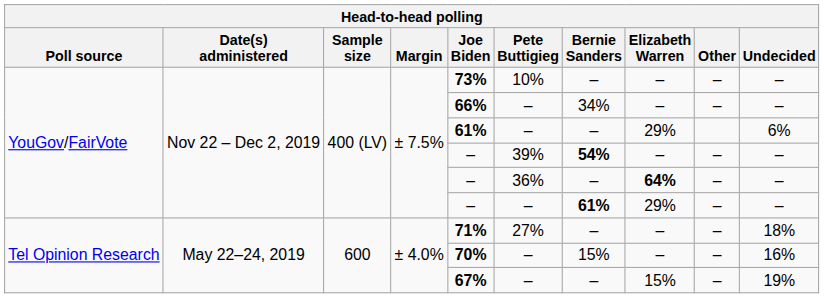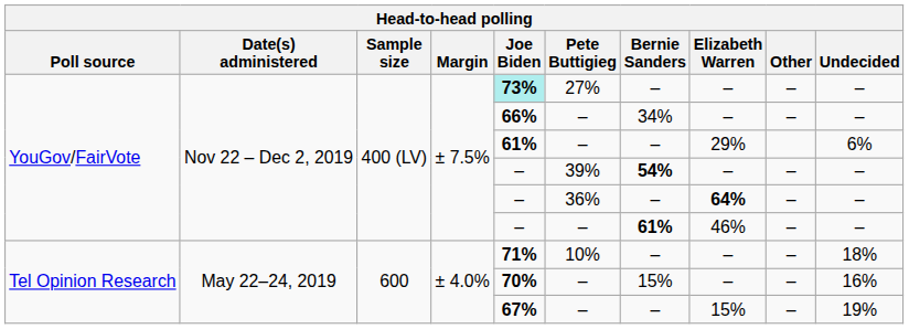row 3 | Joe Biden: no background -> paleturquoise background
row 3 | Pete Buttigieg: 10% -> 27%
row 8 | Elizabeth Warren: 29% -> 46%
row 9 | Pete Buttigieg: 27% -> 10%
